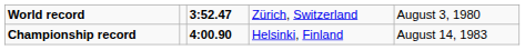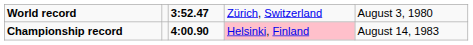Championship record | column 4: no background -> pink background
